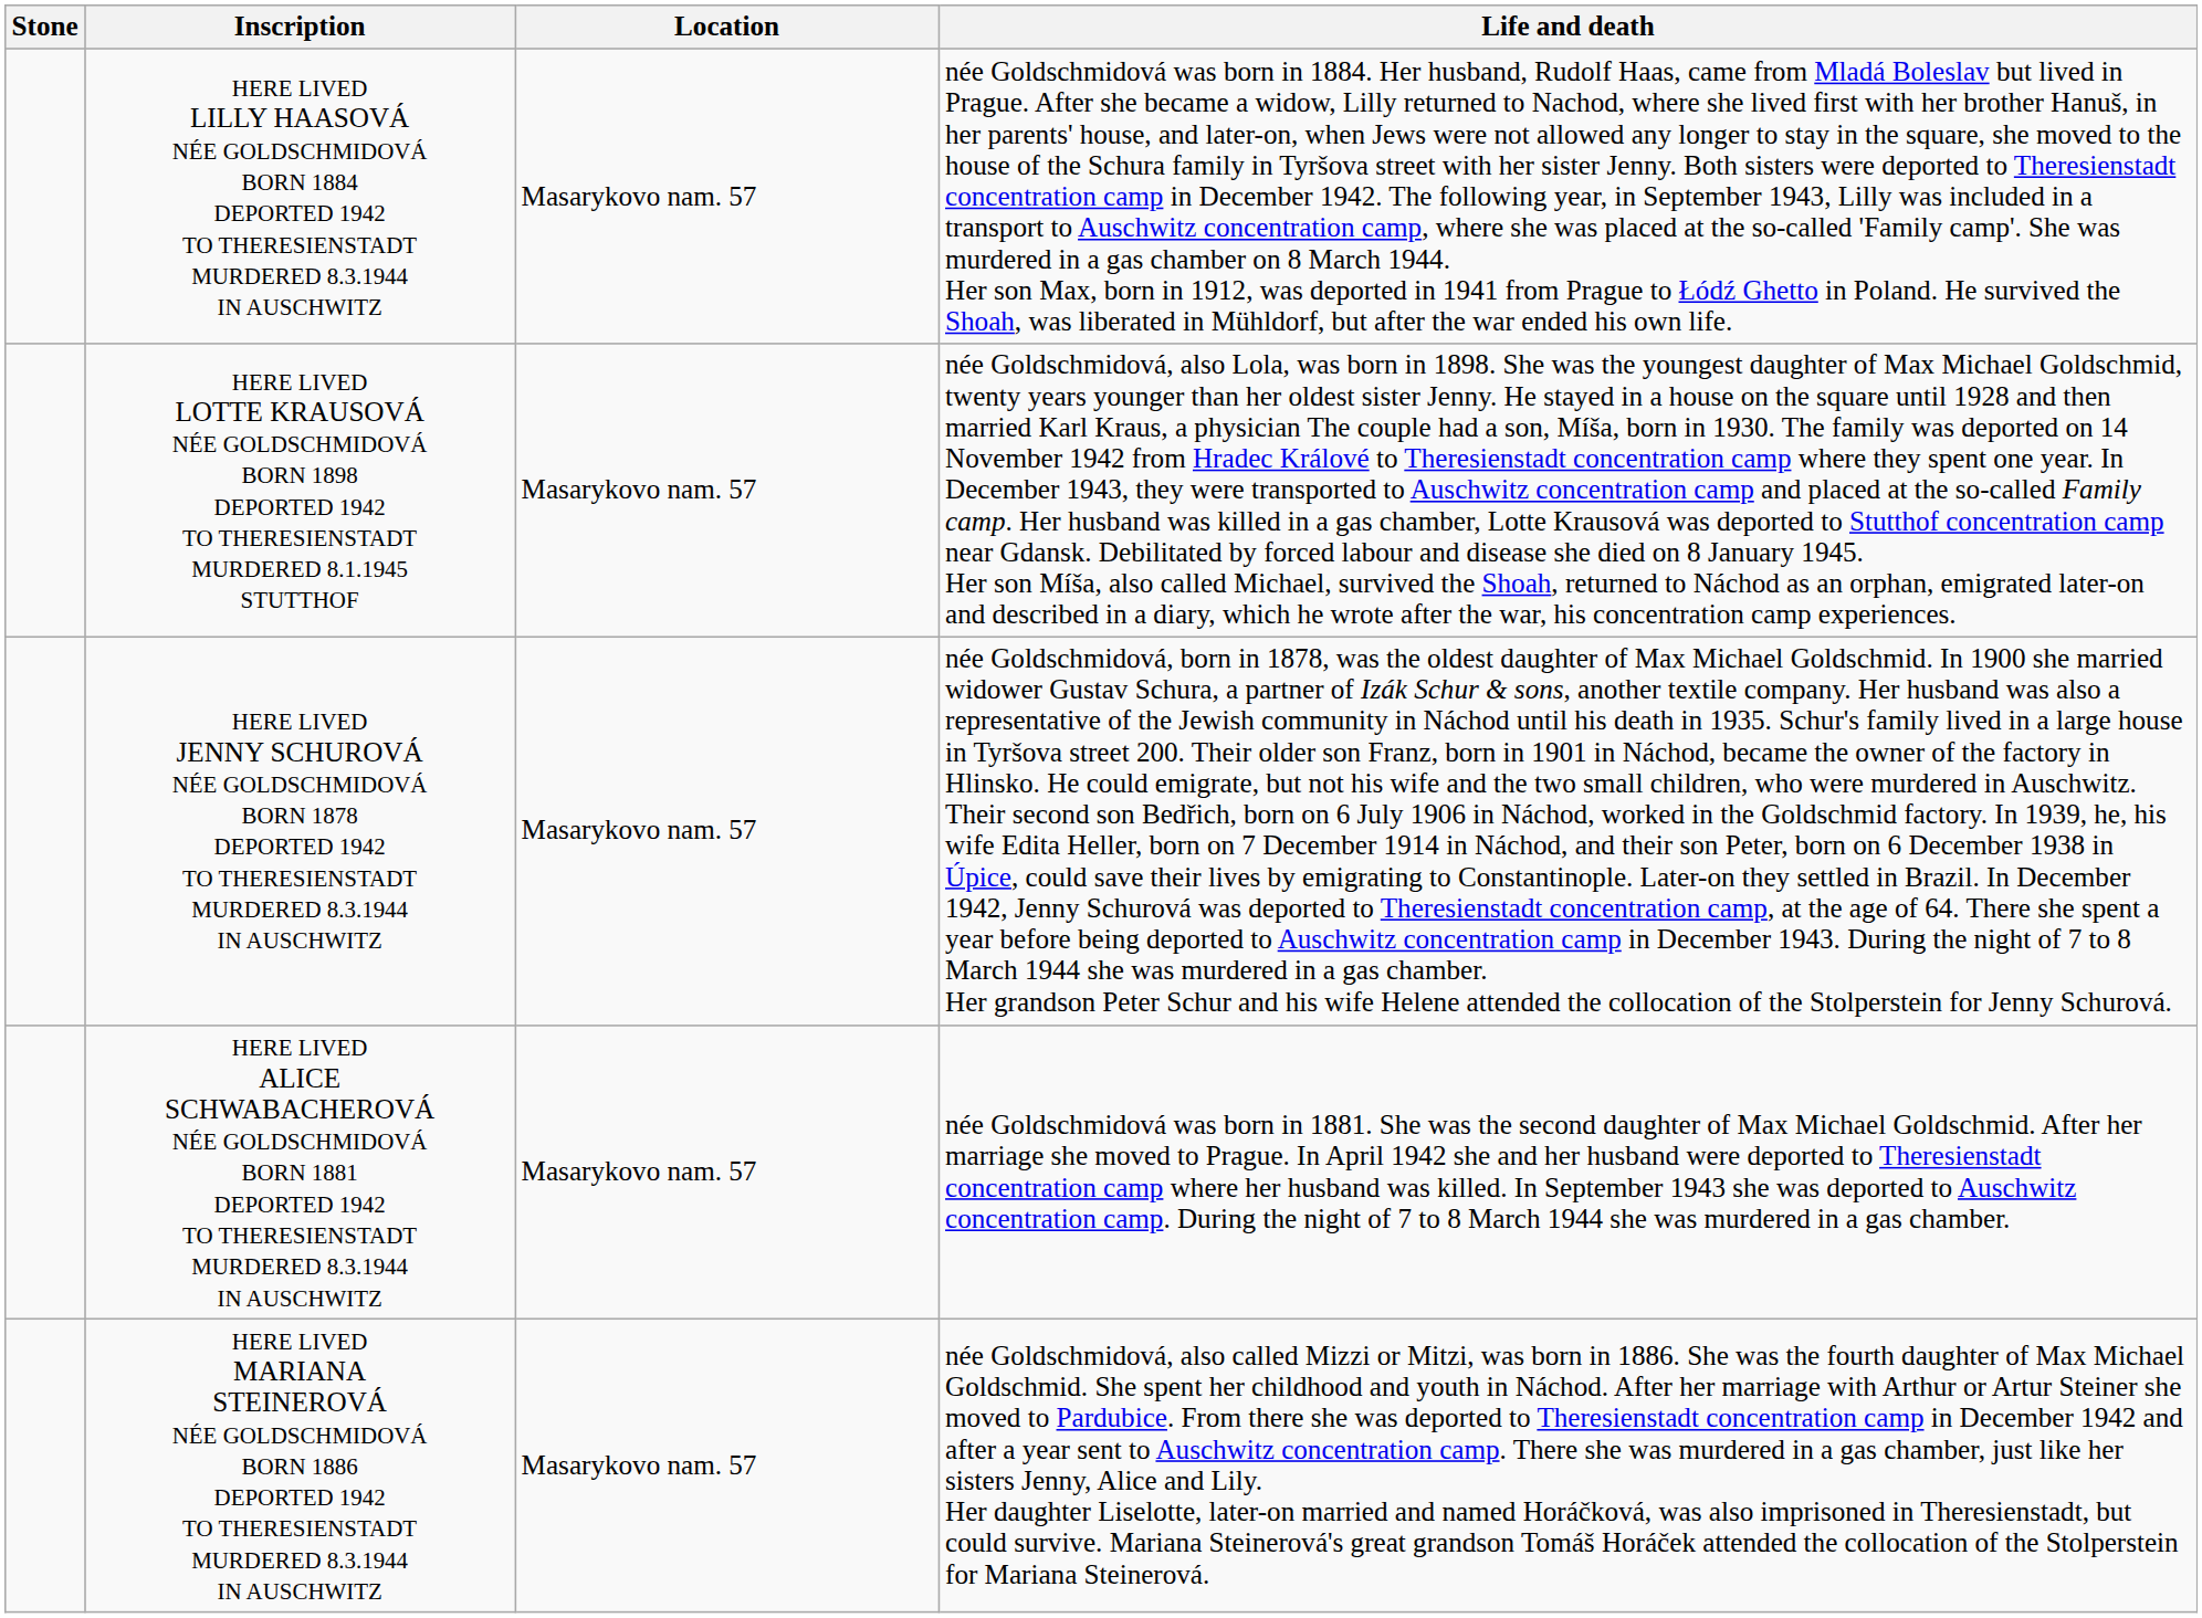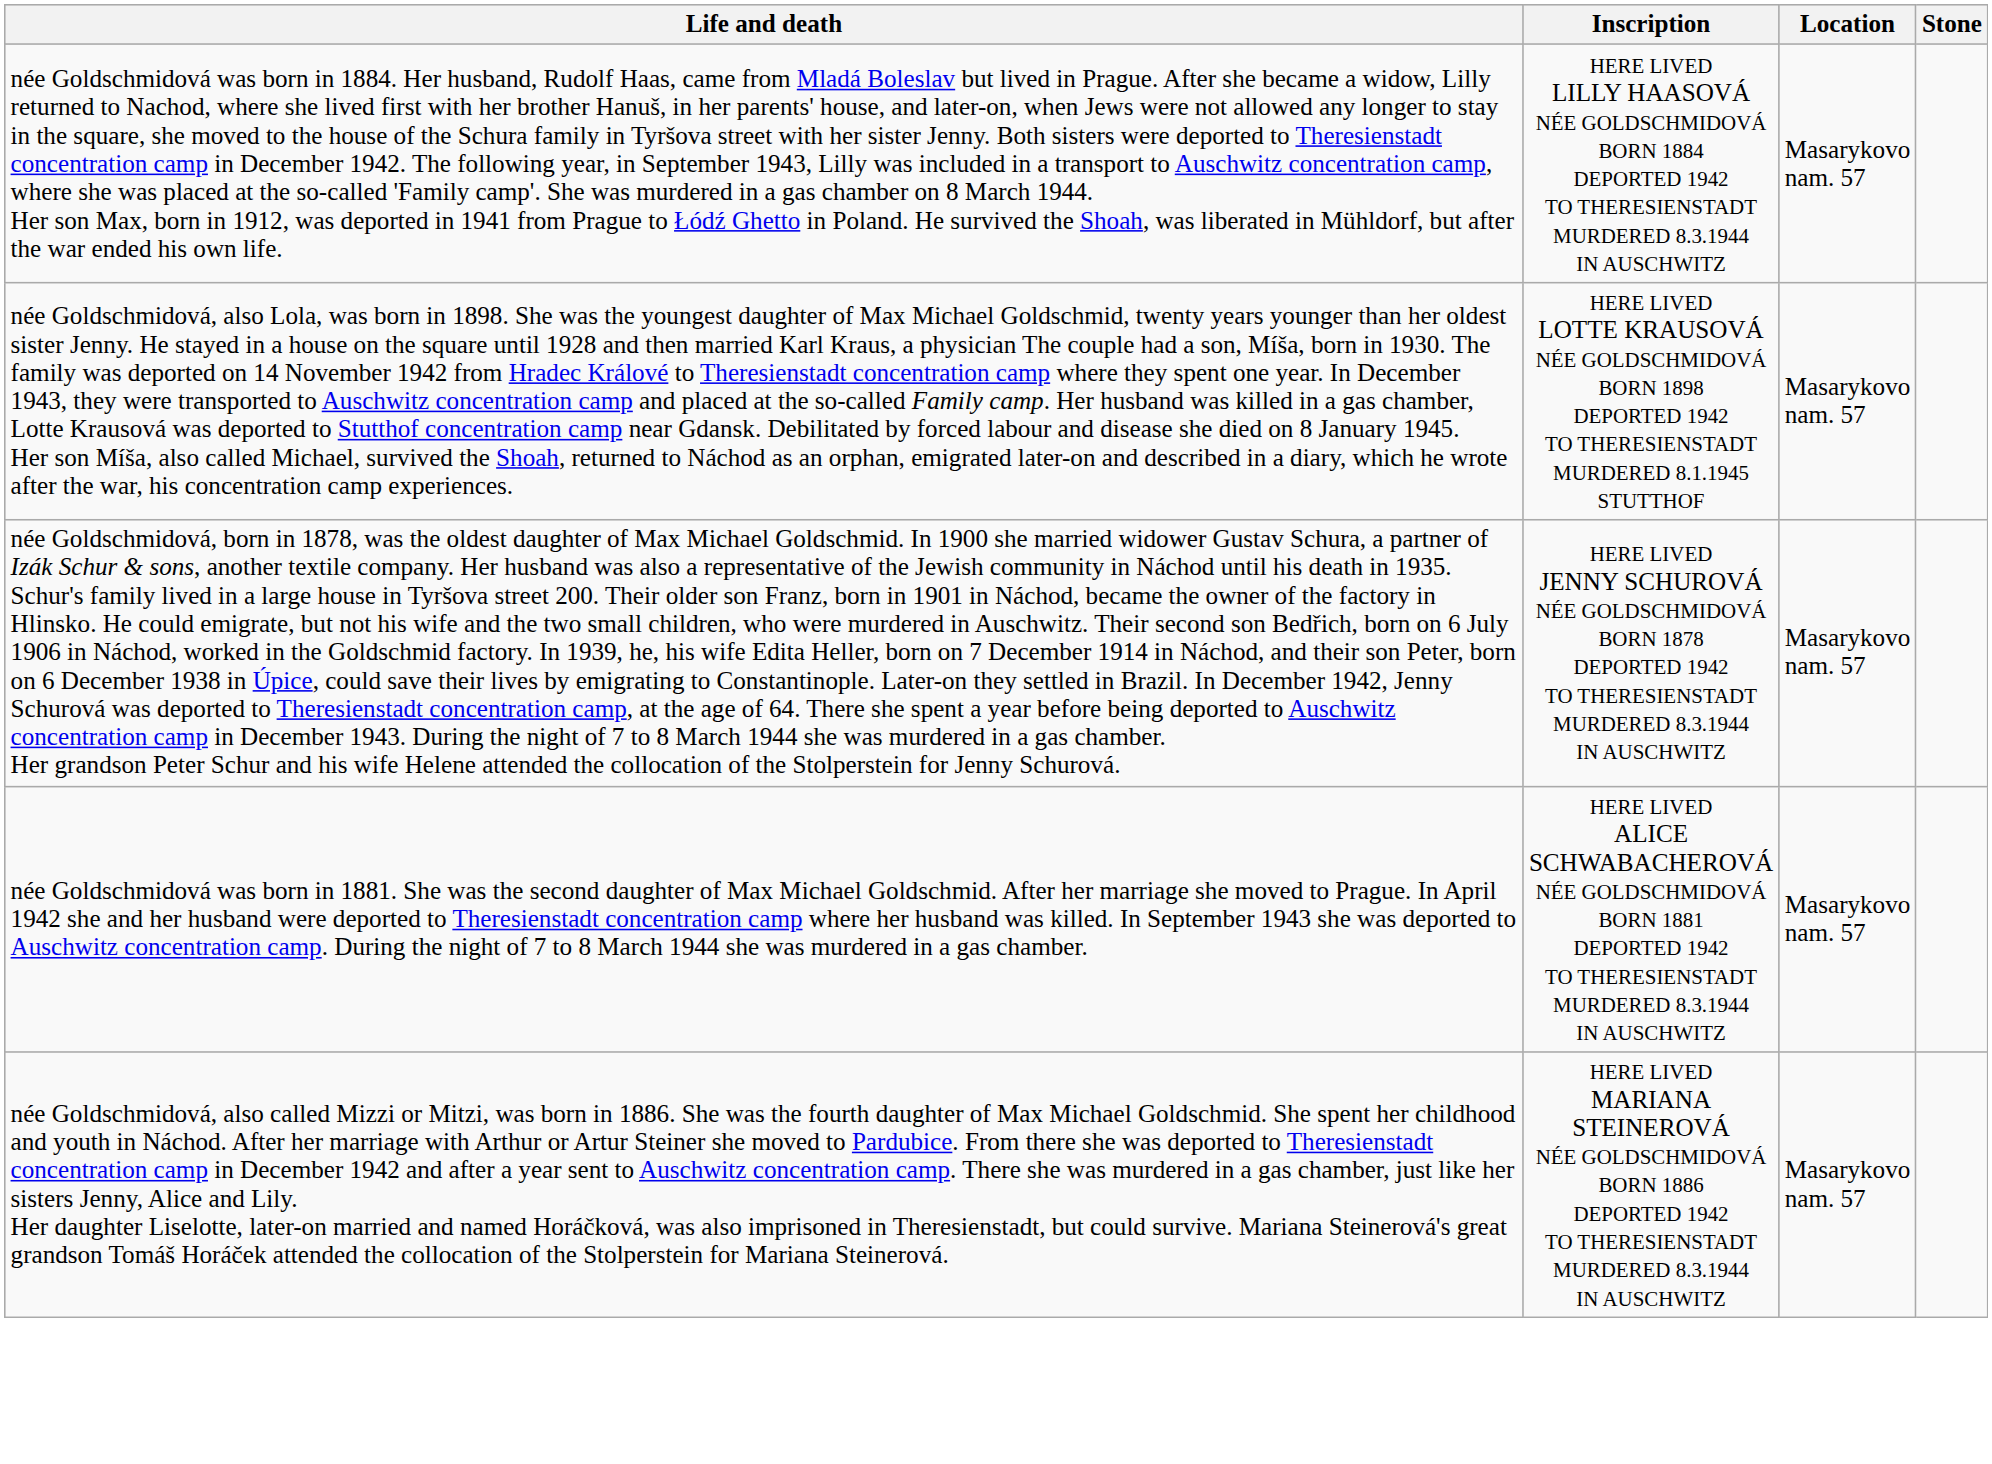columns swapped: Stone <-> Life and death
